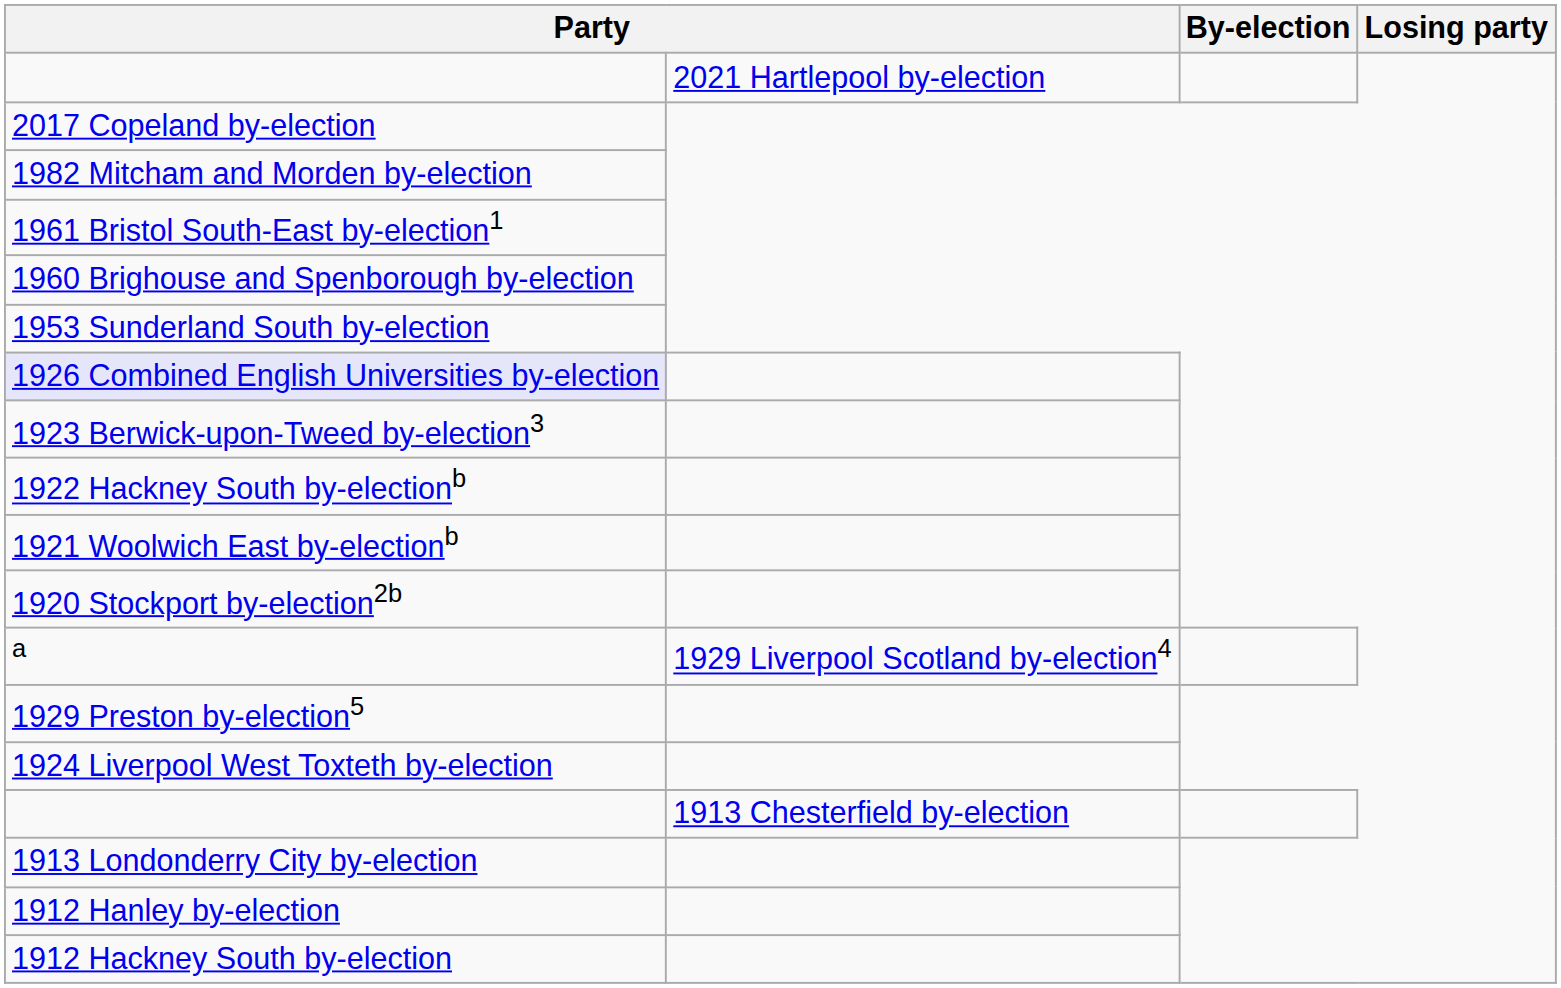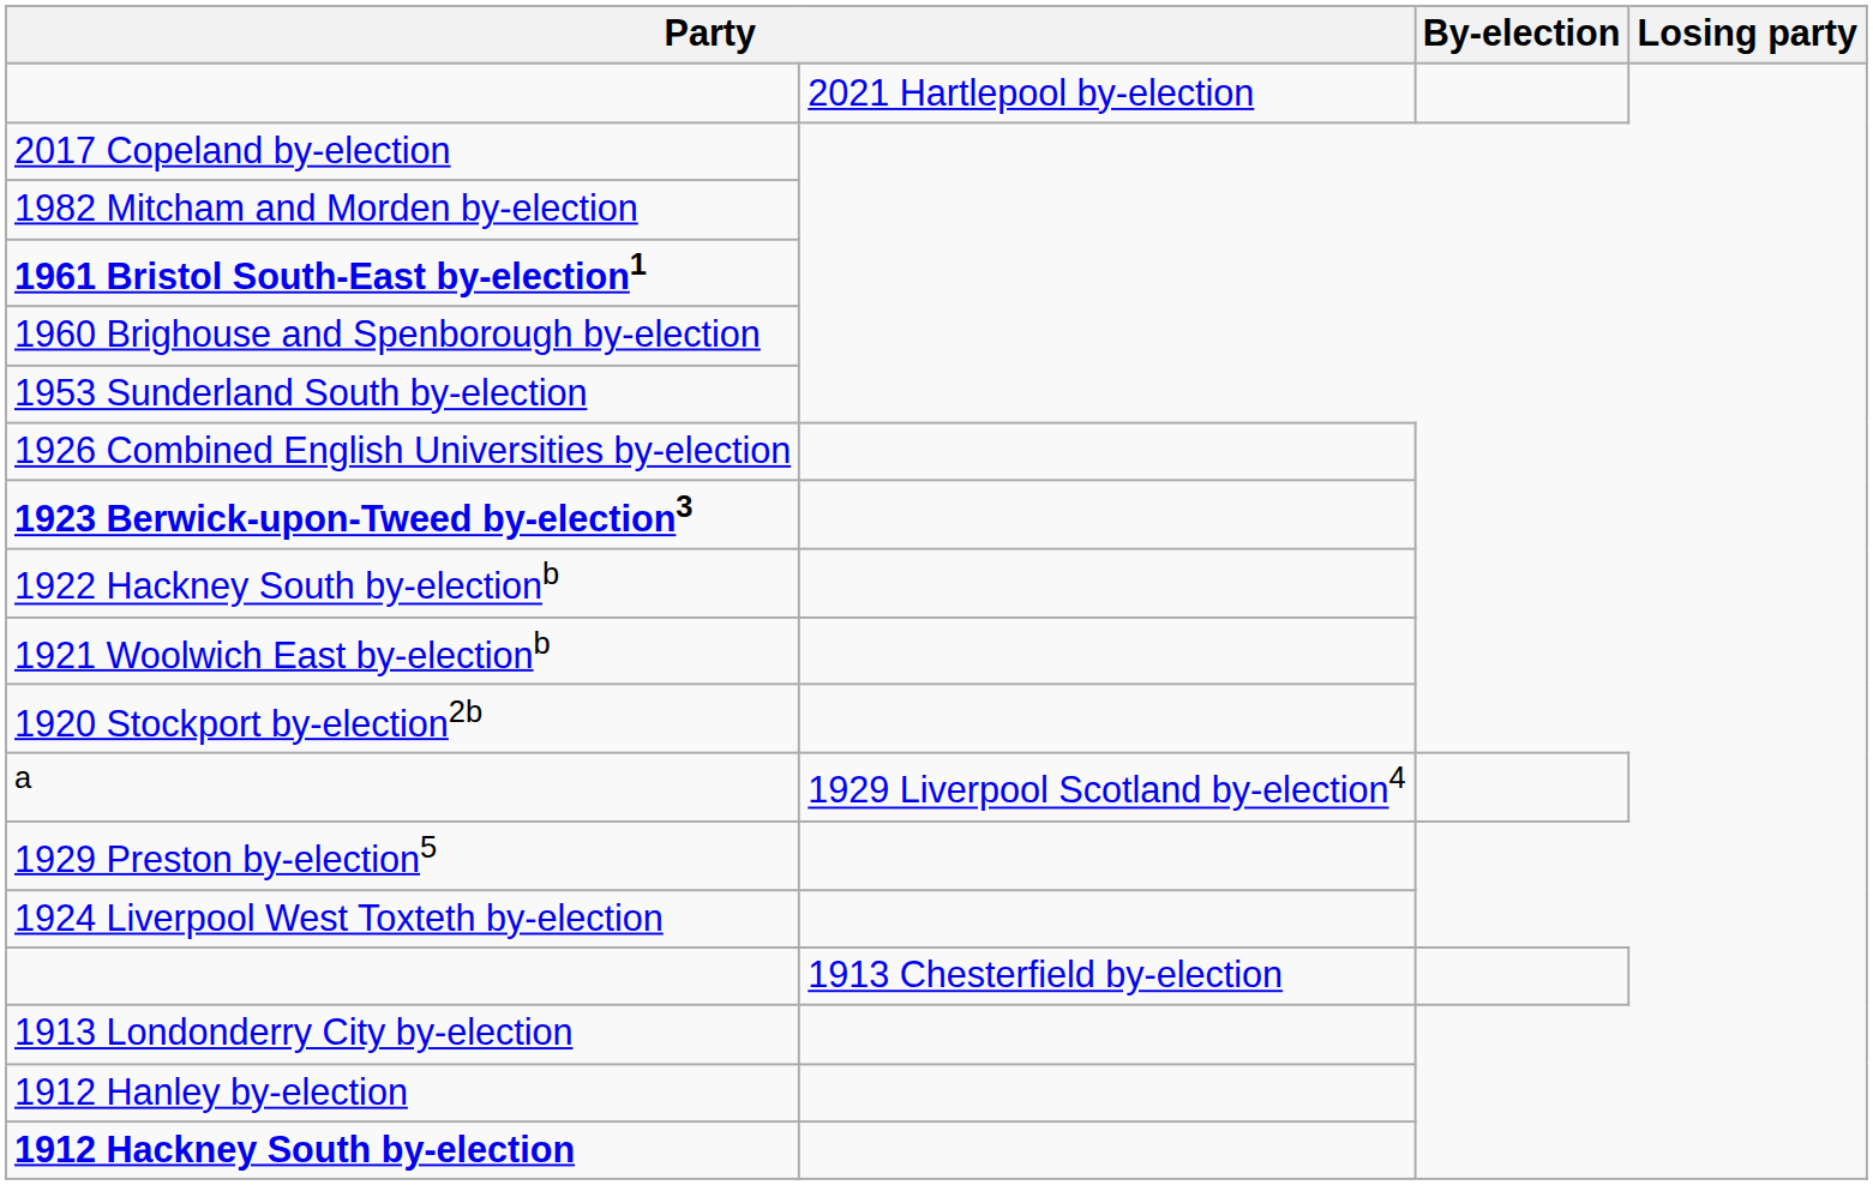1961 Bristol South-East by-election1 | column 1: normal -> bold
1926 Combined English Universities by-election | column 1: lavender background -> no background
1923 Berwick-upon-Tweed by-election3 | column 1: normal -> bold
1912 Hackney South by-election | column 1: normal -> bold
